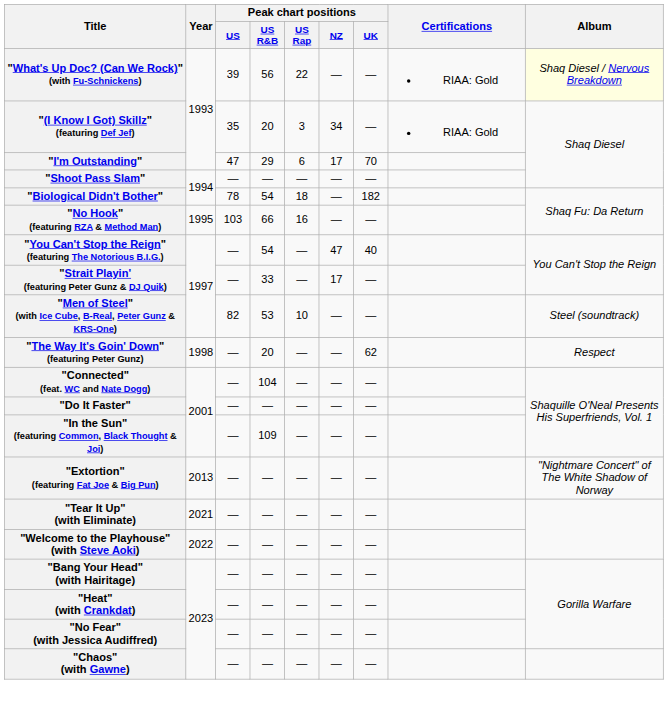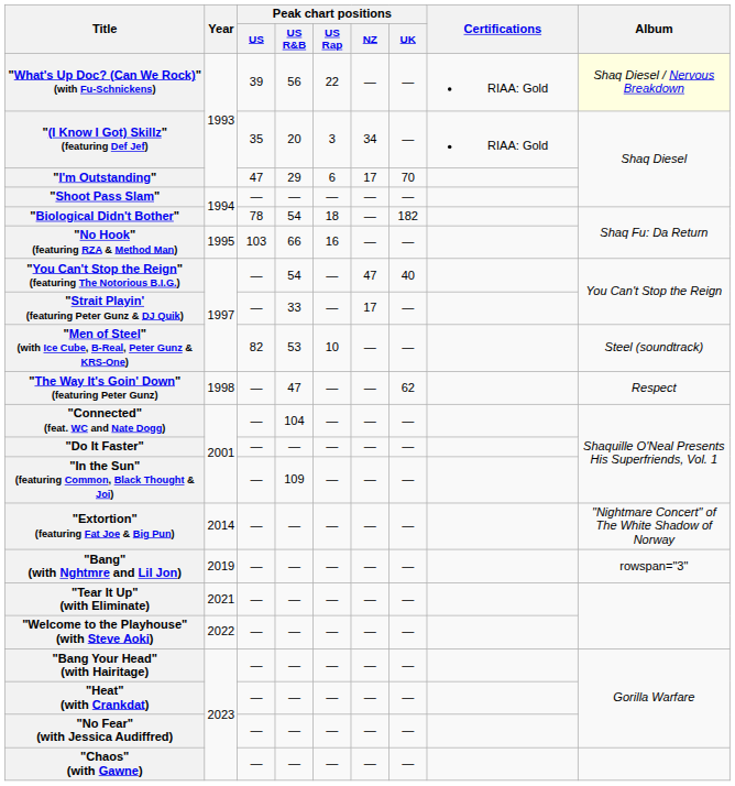"The Way It's Goin' Down" (featuring Peter Gunz) | Peak chart positions / US R&B: 20 -> 47
"Extortion" (featuring Fat Joe & Big Pun) | Year: 2013 -> 2014
+ row: "Bang" (with Nghtmre and Lil Jon) | 2019 | — | — | — | — | — | rowspan="3"
